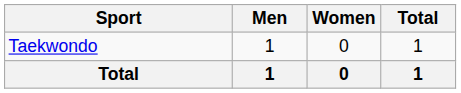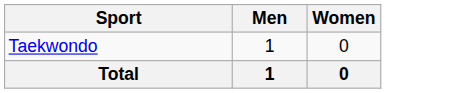- column: Total | 1 | 1
